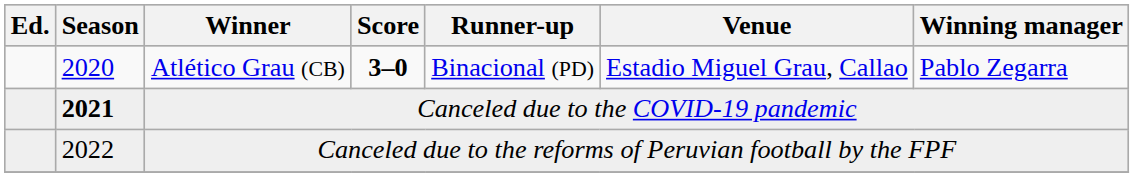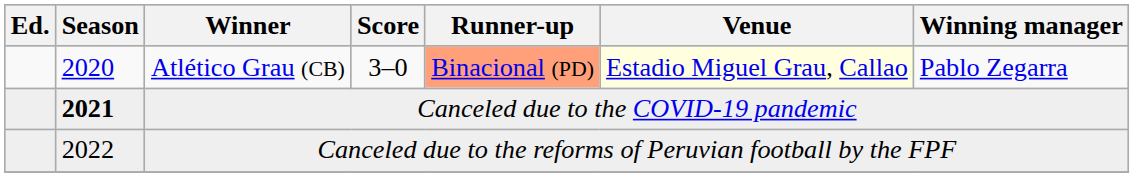Atlético Grau (CB) | Score: bold -> normal
Atlético Grau (CB) | Runner-up: no background -> lightsalmon background
Atlético Grau (CB) | Venue: no background -> lightyellow background
